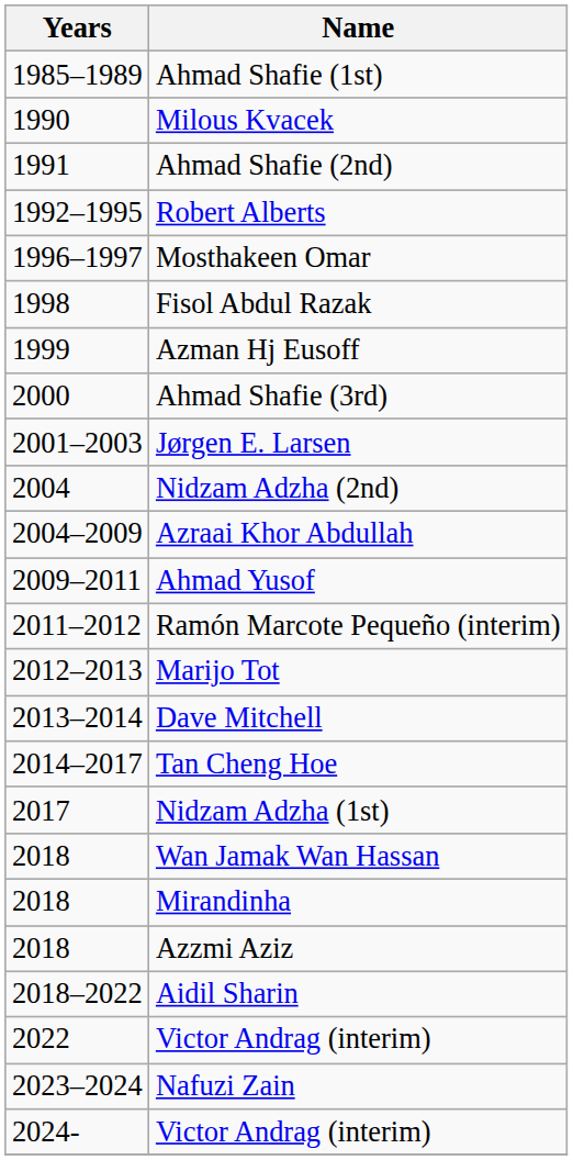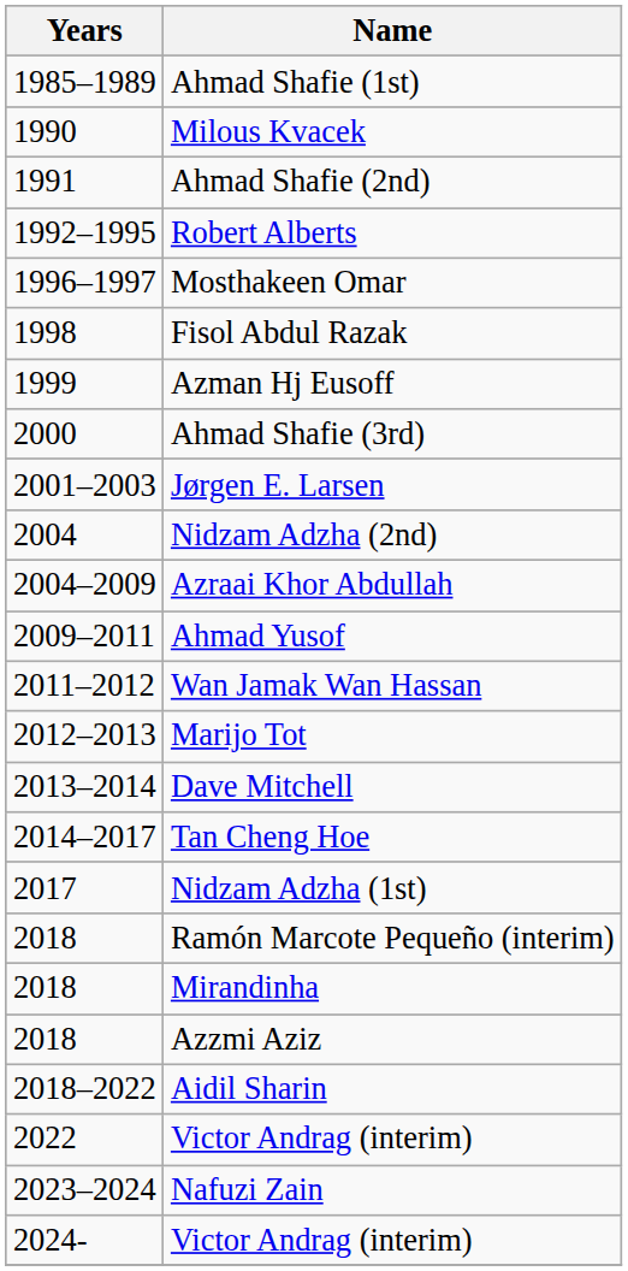row 14 | Name: Ramón Marcote Pequeño (interim) -> Wan Jamak Wan Hassan
row 19 | Name: Wan Jamak Wan Hassan -> Ramón Marcote Pequeño (interim)
